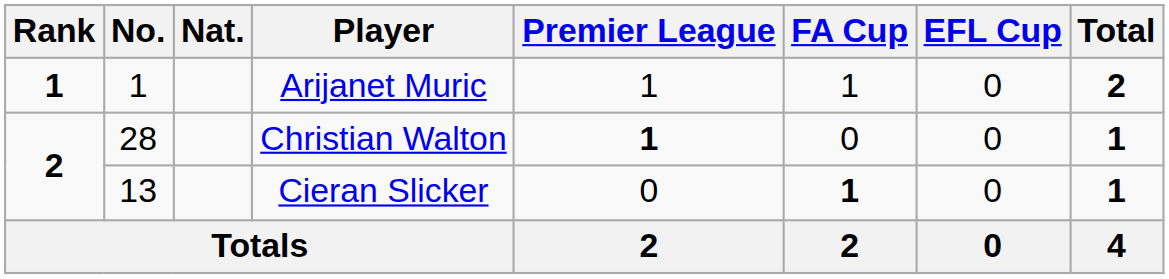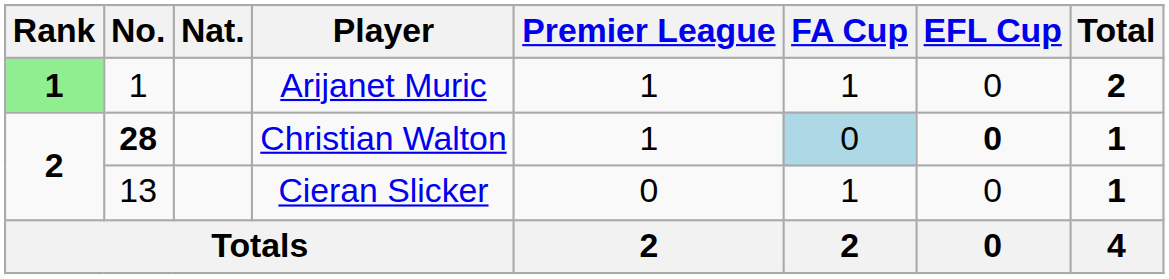Arijanet Muric | Rank: no background -> lightgreen background
Christian Walton | No.: normal -> bold
Christian Walton | Premier League: bold -> normal
Christian Walton | FA Cup: no background -> lightblue background
Christian Walton | EFL Cup: normal -> bold
Cieran Slicker | FA Cup: bold -> normal
